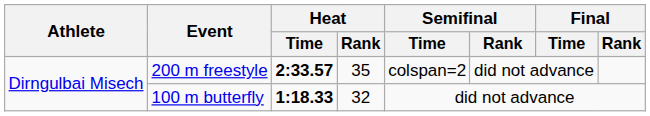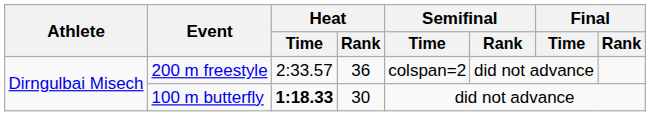200 m freestyle | Heat / Time: bold -> normal
200 m freestyle | Heat / Rank: 35 -> 36
100 m butterfly | Heat / Rank: 32 -> 30
